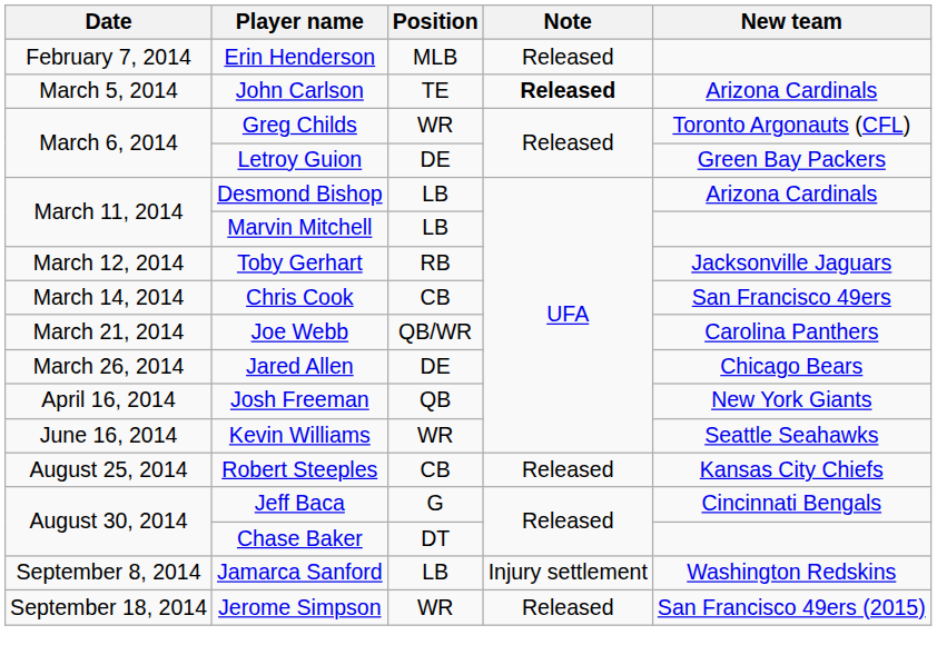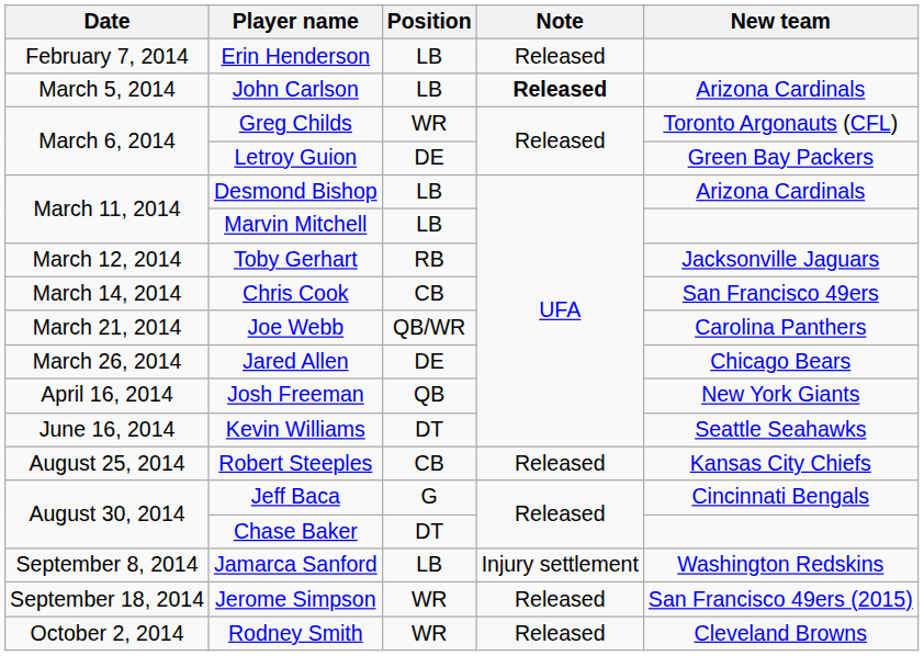Erin Henderson | Position: MLB -> LB
John Carlson | Position: TE -> LB
Kevin Williams | Position: WR -> DT
+ row: October 2, 2014 | Rodney Smith | WR | Released | Cleveland Browns
